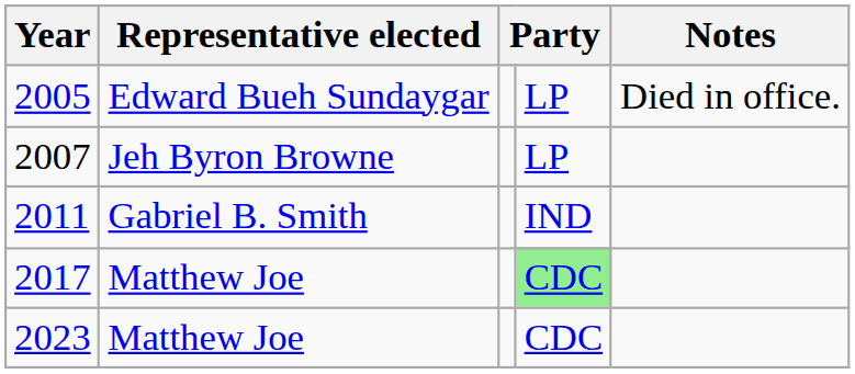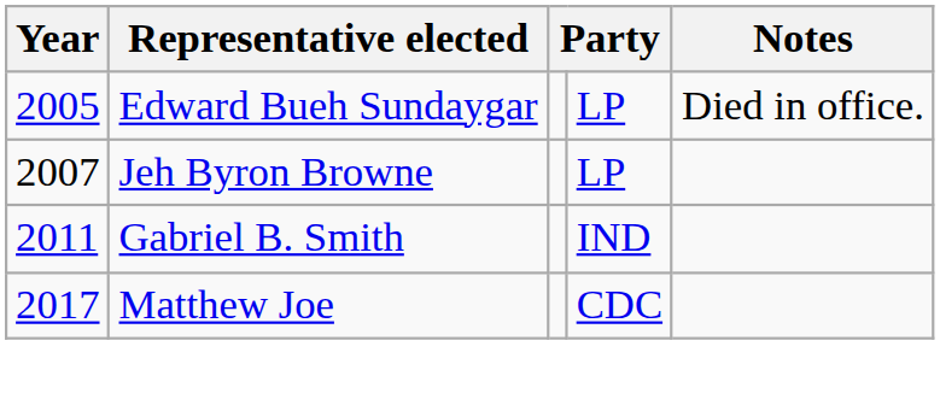2017 | column 4: lightgreen background -> no background
- row: 2023 | Matthew Joe | CDC
